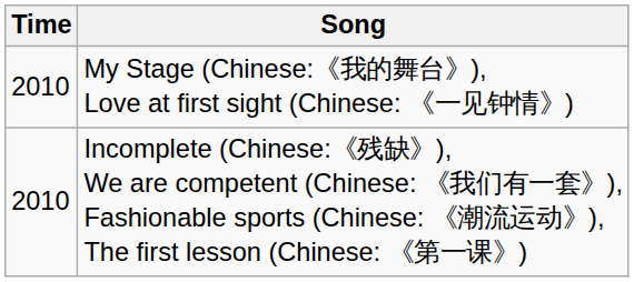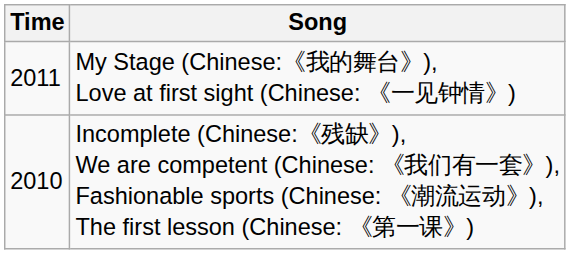row 2 | Time: 2010 -> 2011
